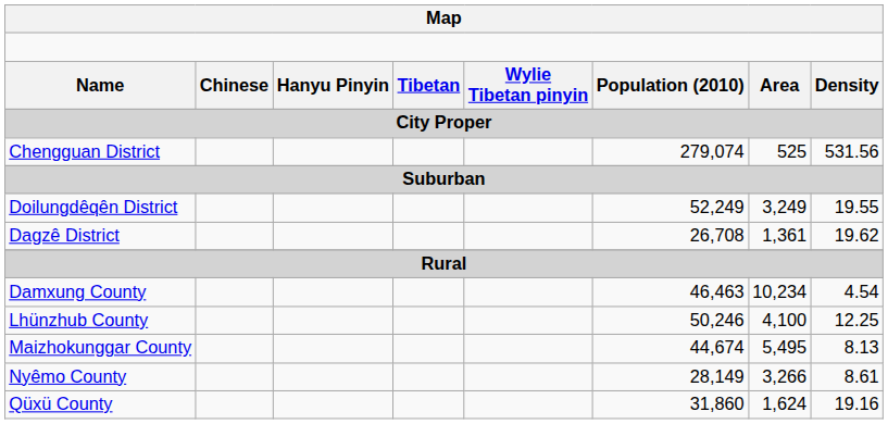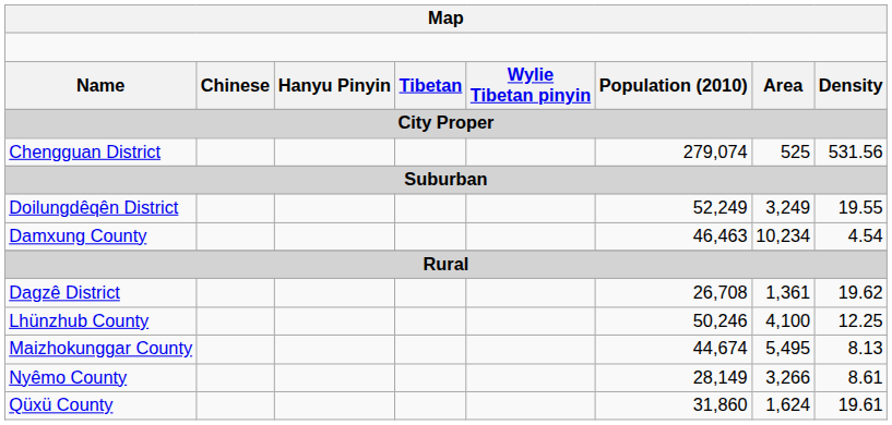rows swapped: Dagzê District <-> Damxung County
Qüxü County | column 8: 19.16 -> 19.61
